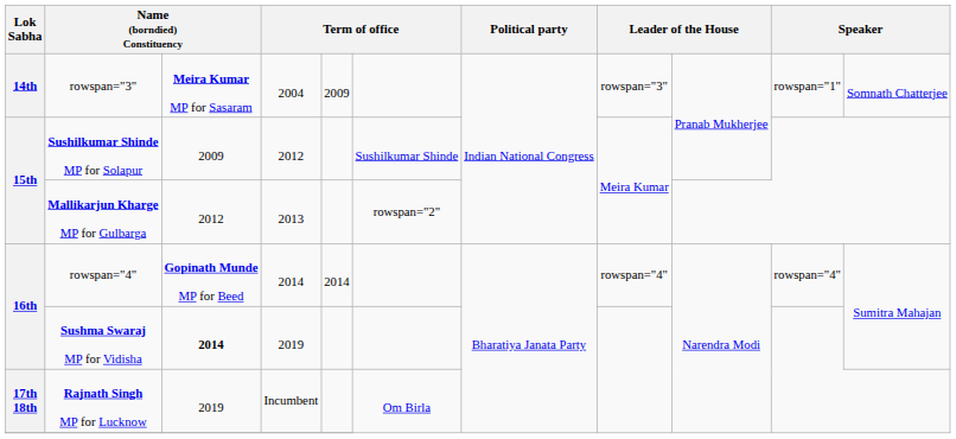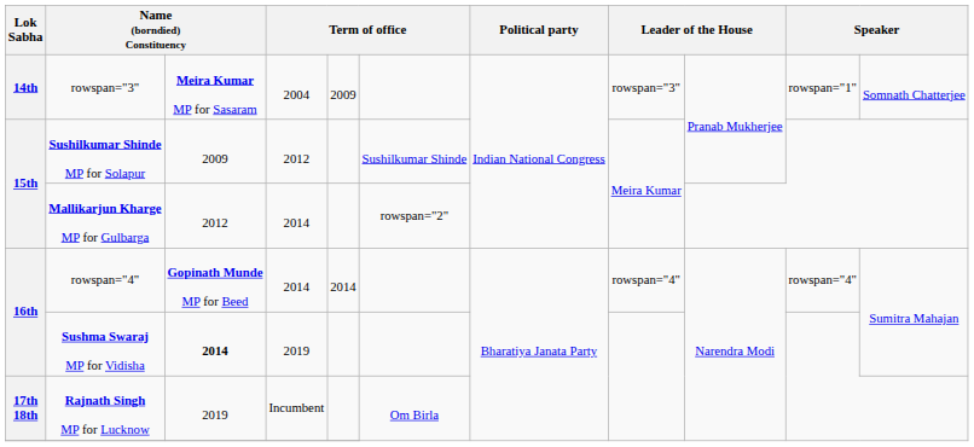Mallikarjun Kharge MP for Gulbarga | column 4: 2013 -> 2014
